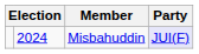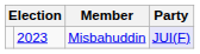Misbahuddin | column 2: 2024 -> 2023
